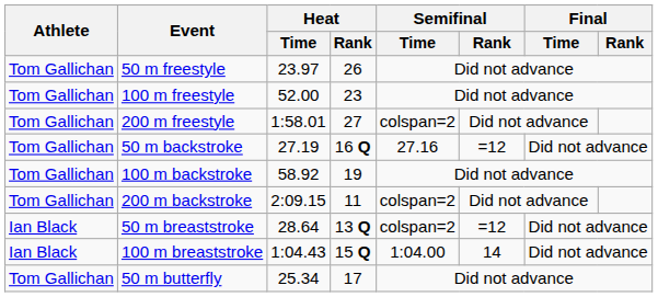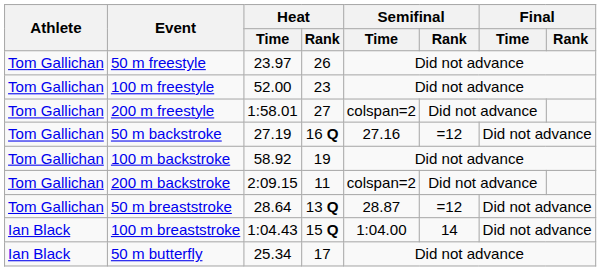50 m breaststroke | Athlete: Ian Black -> Tom Gallichan
50 m breaststroke | Semifinal / Time: colspan=2 -> 28.87
50 m butterfly | Athlete: Tom Gallichan -> Ian Black
